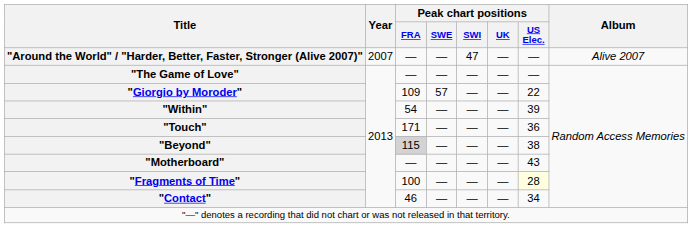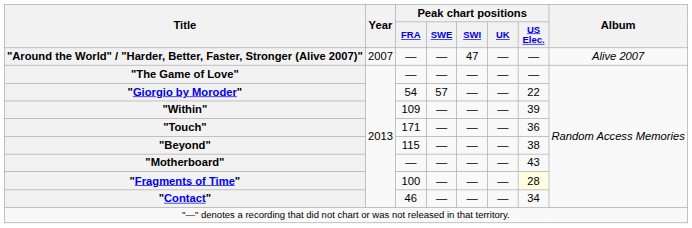"Giorgio by Moroder" | Peak chart positions / FRA: 109 -> 54
"Within" | Peak chart positions / FRA: 54 -> 109
"Beyond" | Peak chart positions / FRA: lightgrey background -> no background
